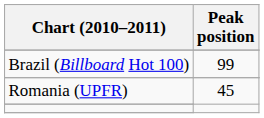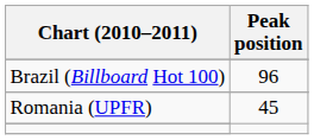row 2 | Peak position: 99 -> 96
